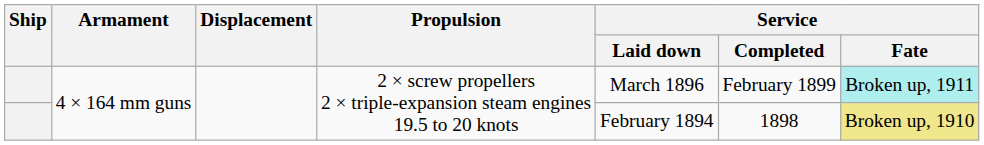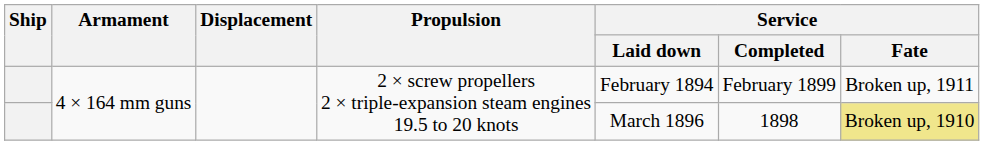row 3 | Service / Laid down: March 1896 -> February 1894
row 3 | Service / Fate: paleturquoise background -> no background
row 4 | Service / Laid down: February 1894 -> March 1896
